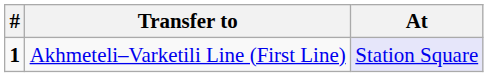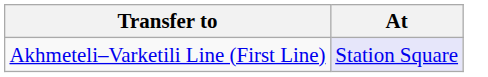- column: # | 1
